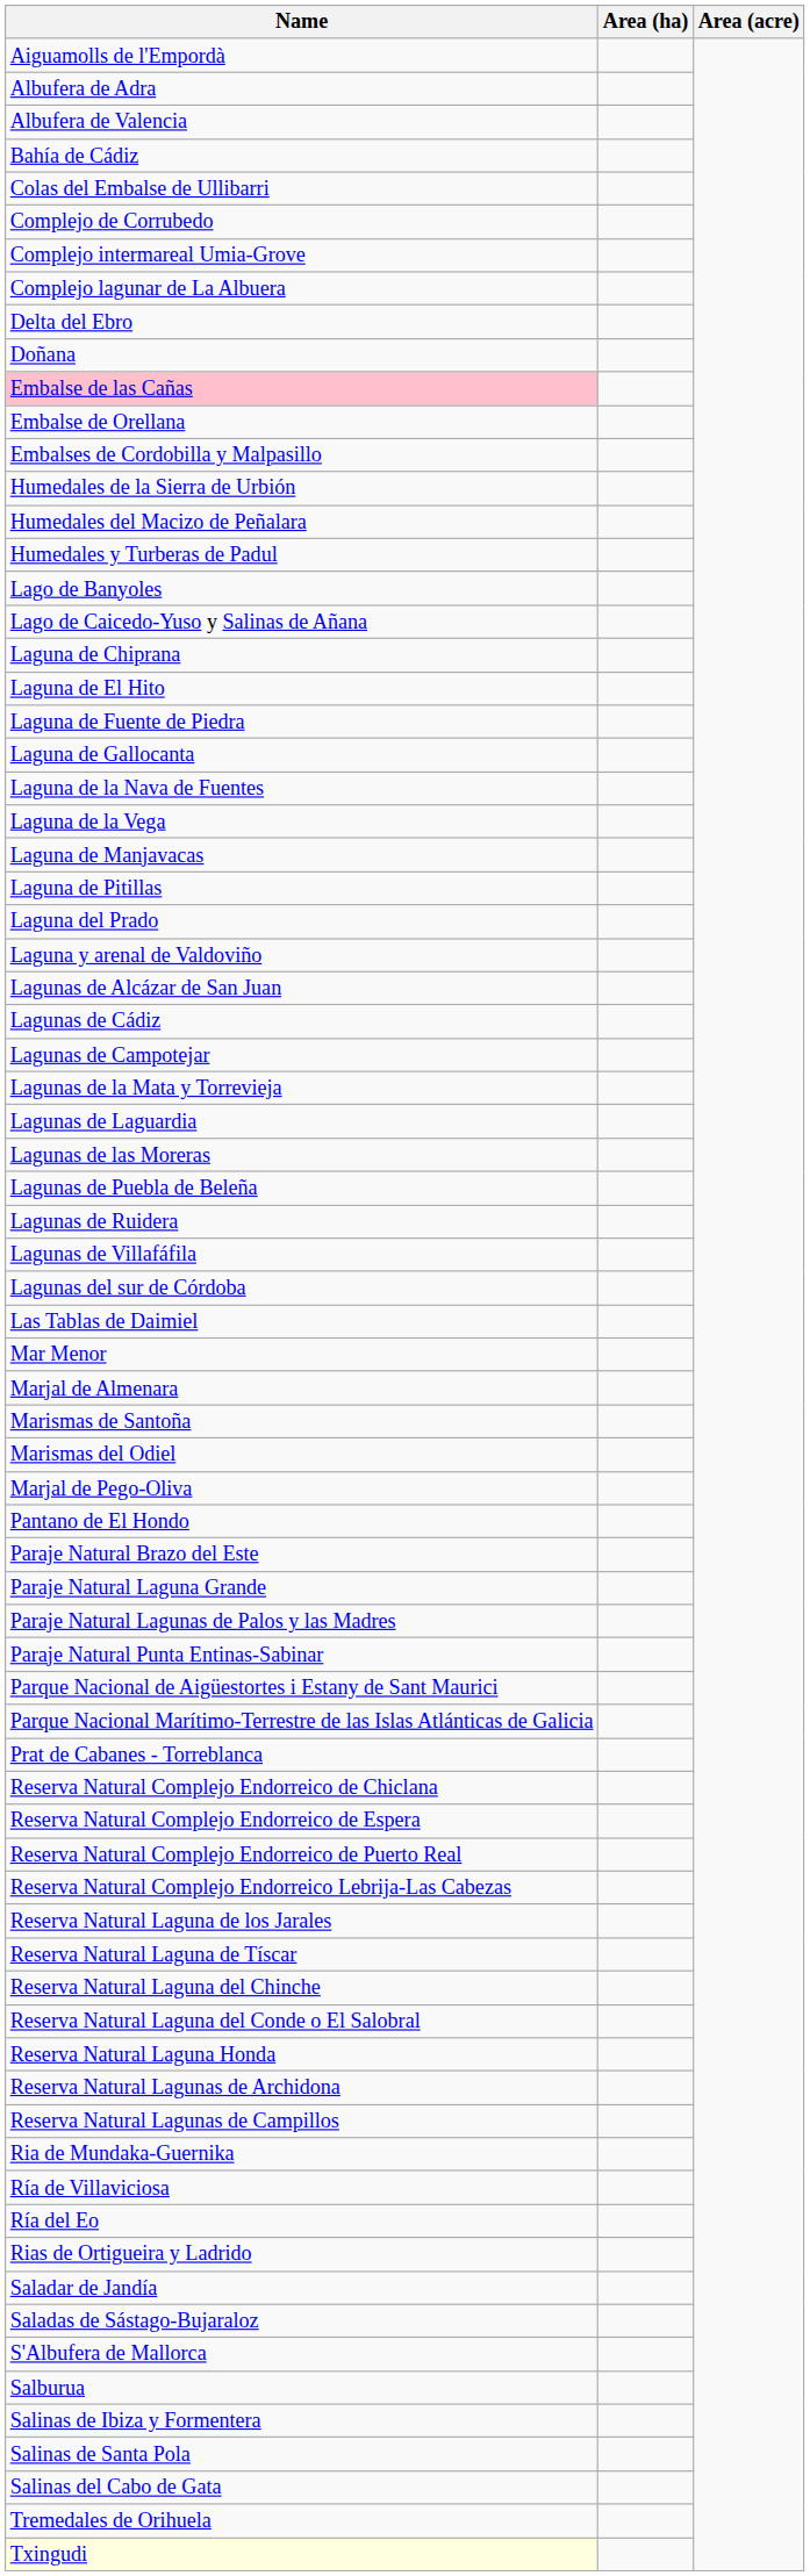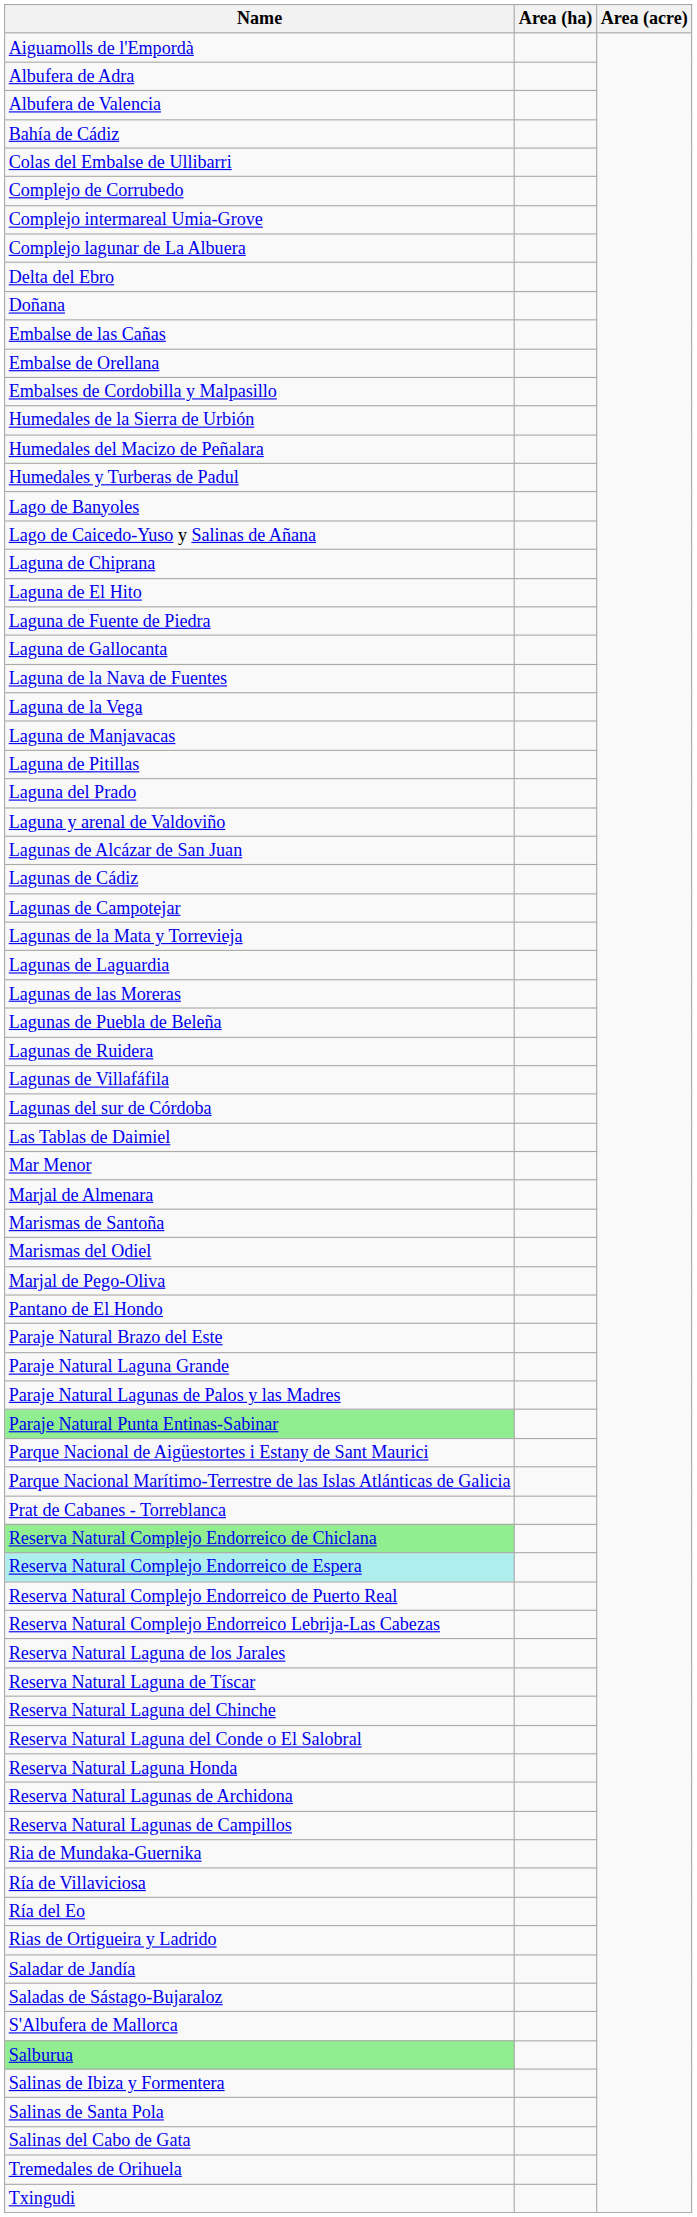Embalse de las Cañas | Name: pink background -> no background
Paraje Natural Punta Entinas-Sabinar | Name: no background -> lightgreen background
Reserva Natural Complejo Endorreico de Chiclana | Name: no background -> lightgreen background
Reserva Natural Complejo Endorreico de Espera | Name: no background -> paleturquoise background
Salburua | Name: no background -> lightgreen background
Txingudi | Name: lightyellow background -> no background
